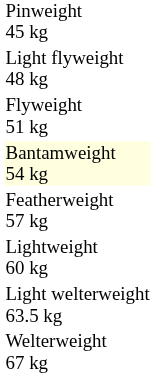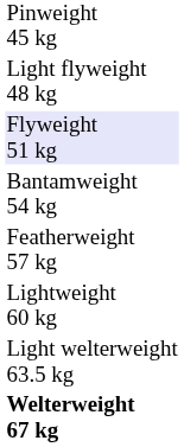Flyweight 51 kg | column 1: no background -> lavender background
Bantamweight 54 kg | column 1: lightyellow background -> no background
Welterweight 67 kg | column 1: normal -> bold
